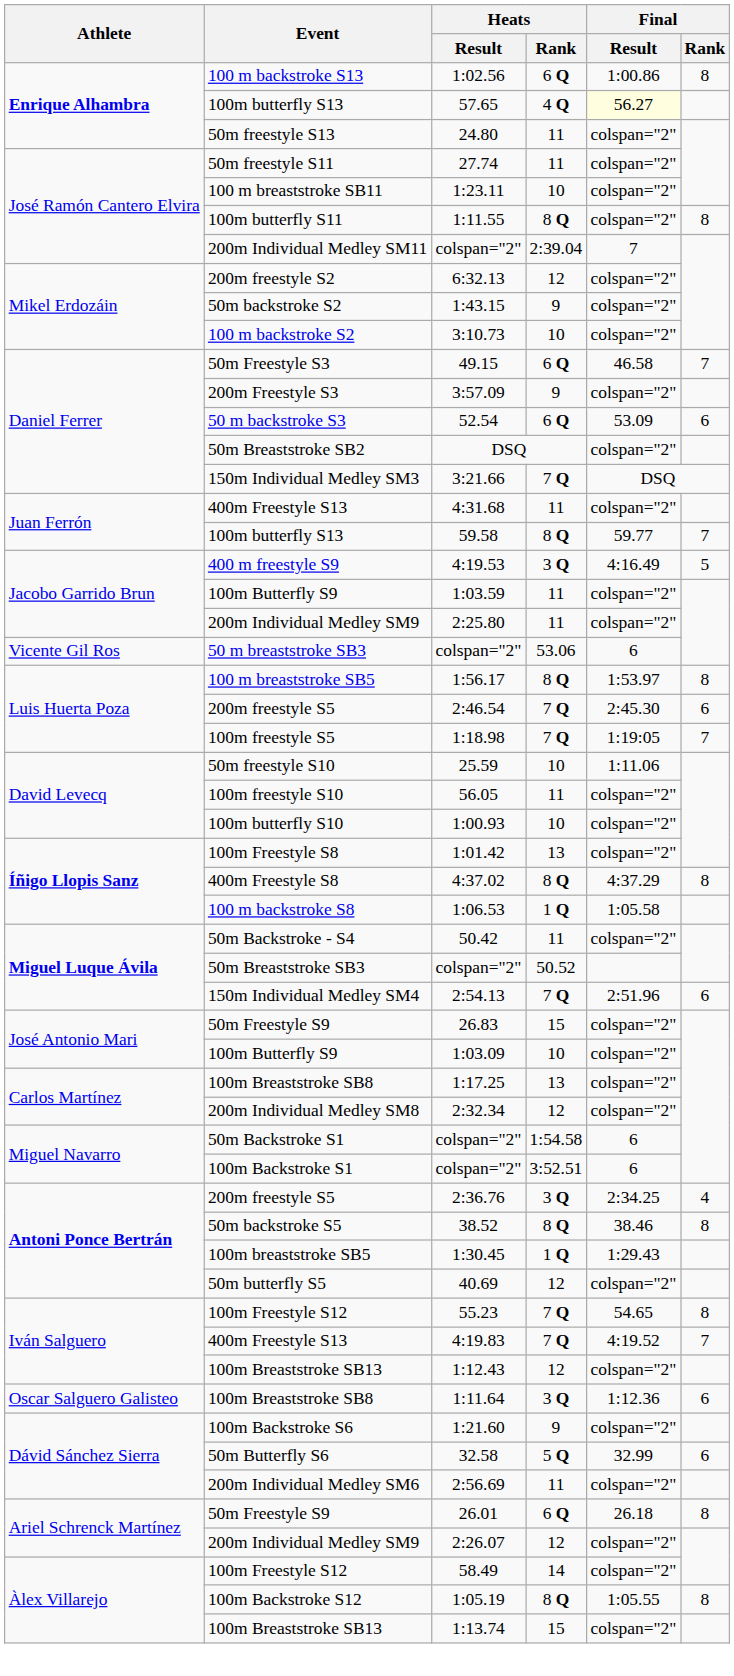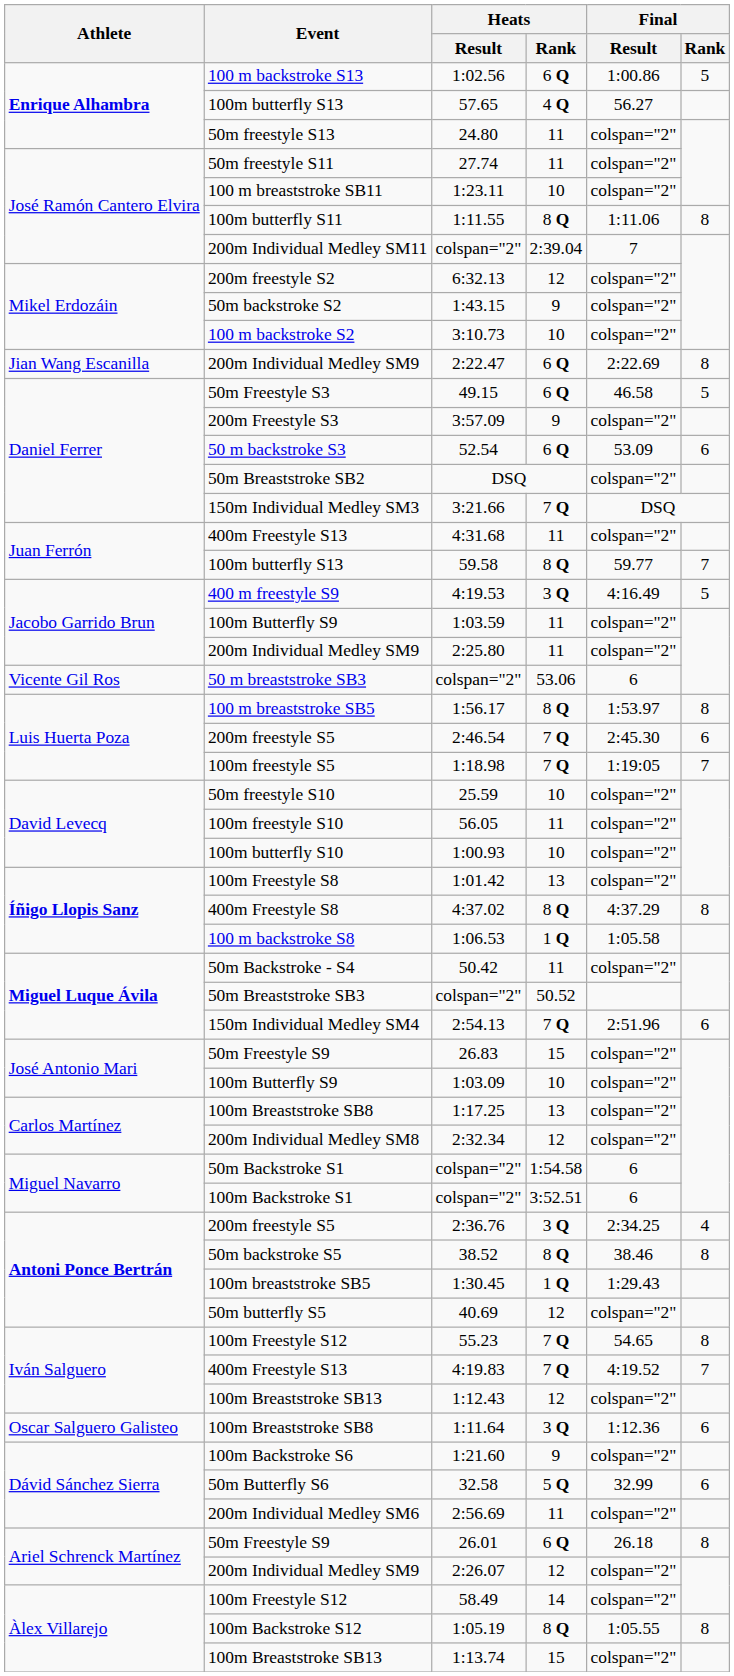1:02.56 | Final / Rank: 8 -> 5
57.65 | Final / Result: lightyellow background -> no background
1:11.55 | Final / Result: colspan="2" -> 1:11.06
+ row: Jian Wang Escanilla | 200m Individual Medley SM9 | 2:22.47 | 6 Q | 2:22.69 | 8
49.15 | Final / Rank: 7 -> 5
25.59 | Final / Result: 1:11.06 -> colspan="2"
